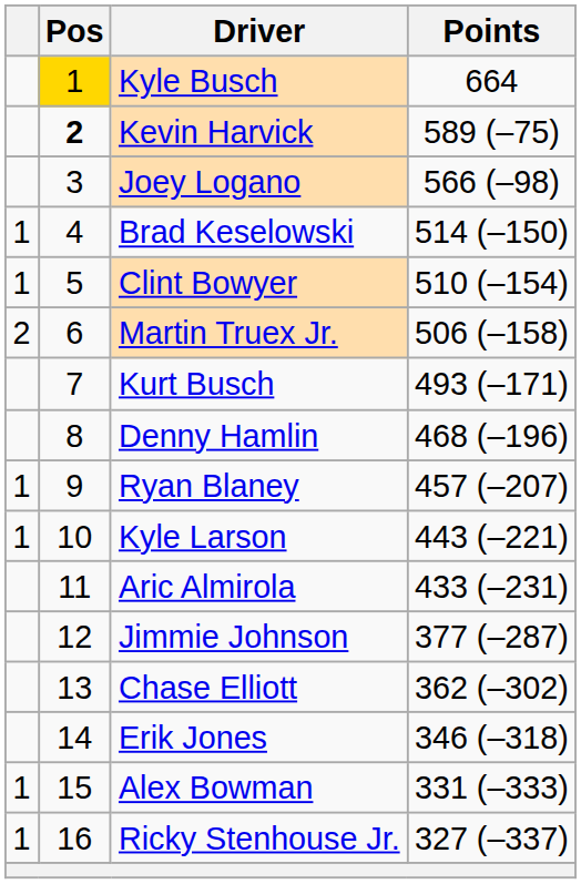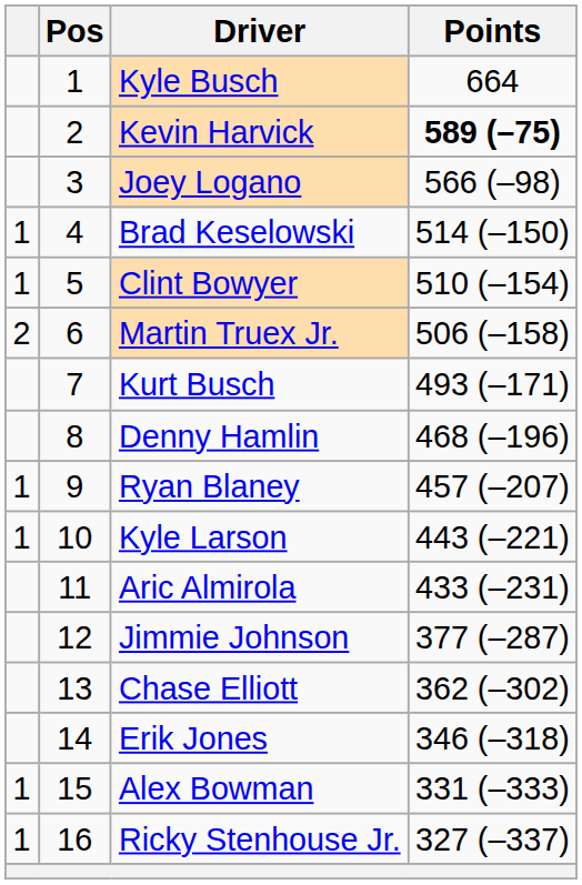Kyle Busch | Pos: gold background -> no background
Kevin Harvick | Pos: bold -> normal
Kevin Harvick | Points: normal -> bold
